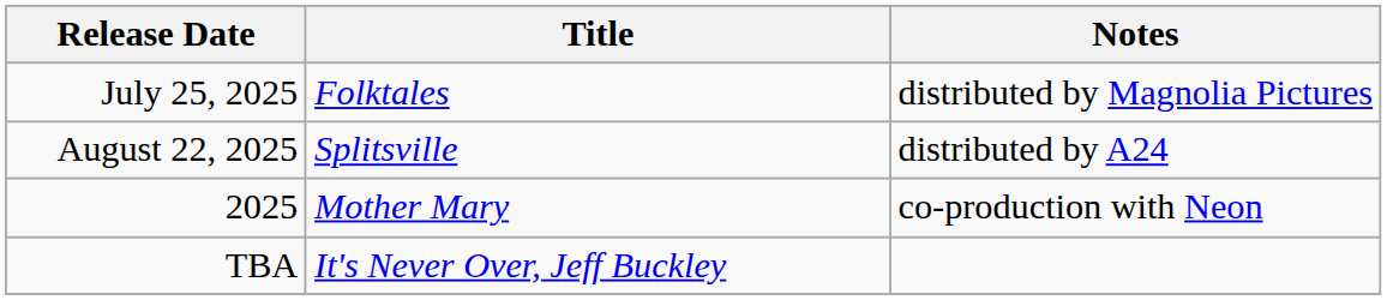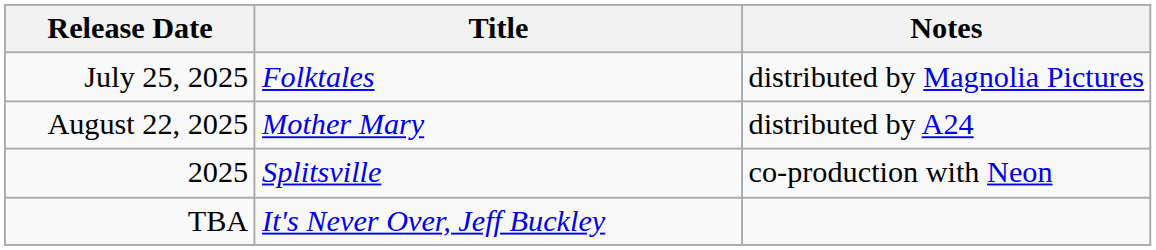August 22, 2025 | Title: Splitsville -> Mother Mary
2025 | Title: Mother Mary -> Splitsville
